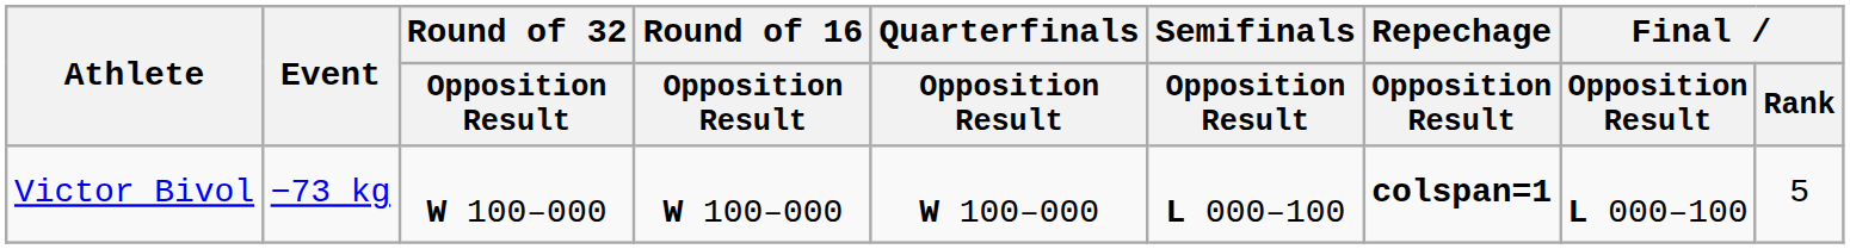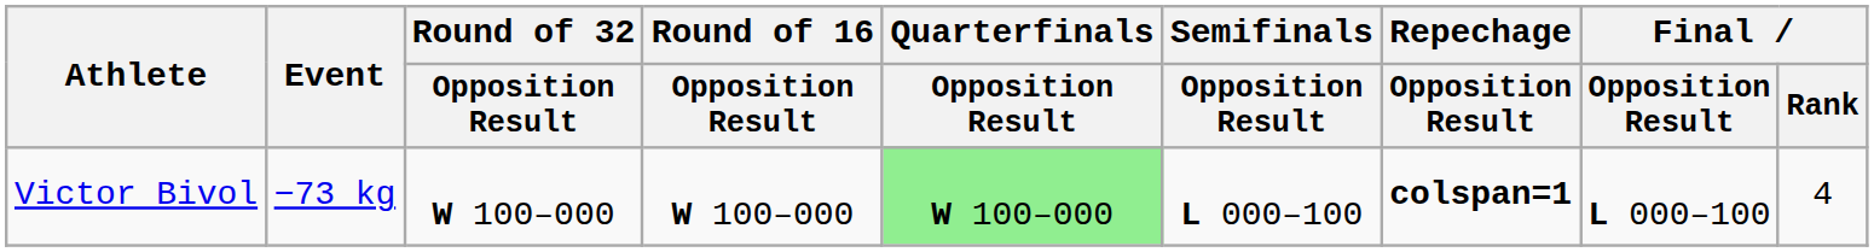Victor Bivol | Quarterfinals / Opposition Result: no background -> lightgreen background
Victor Bivol | Final / Rank: 5 -> 4
